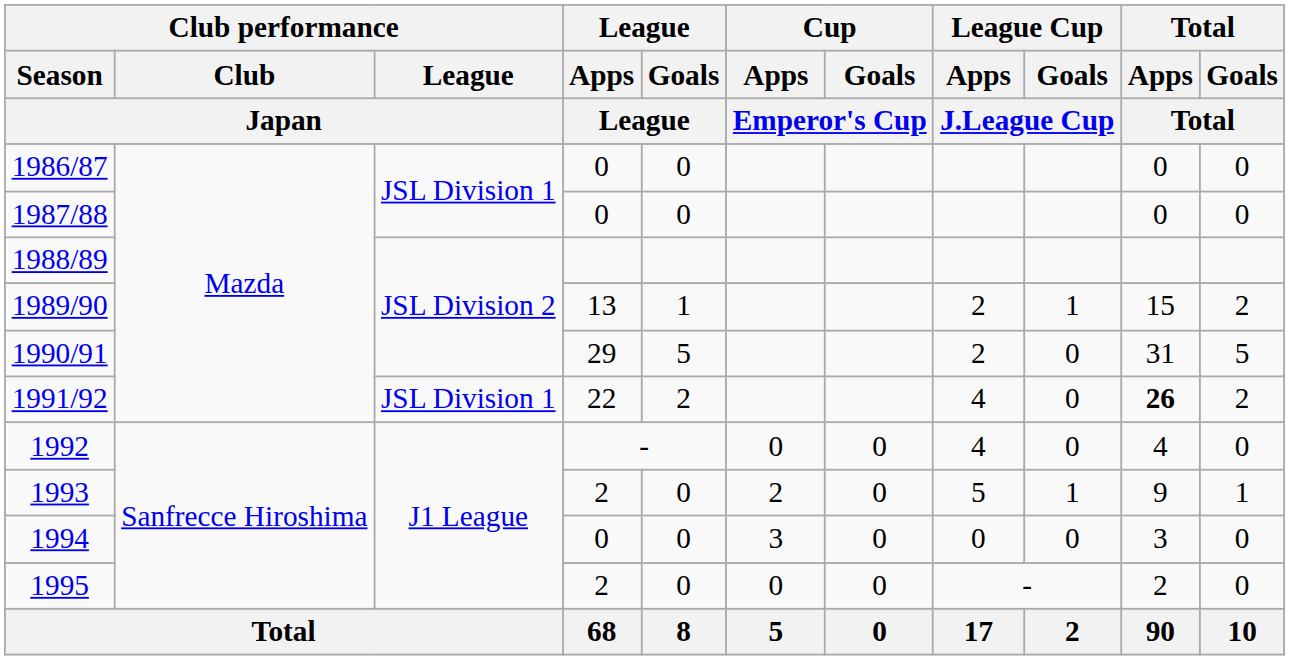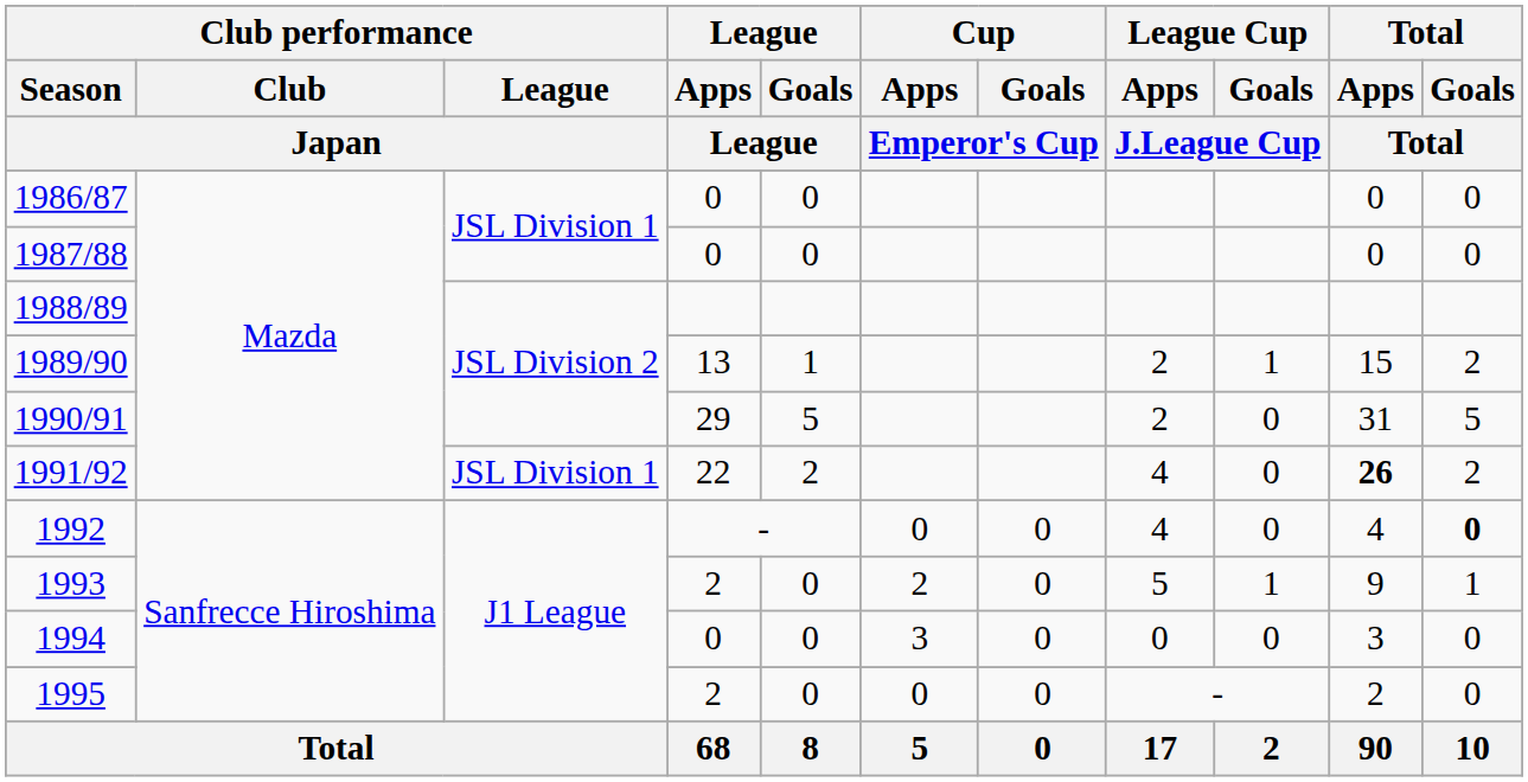1992 | Total / Goals / Total: normal -> bold
